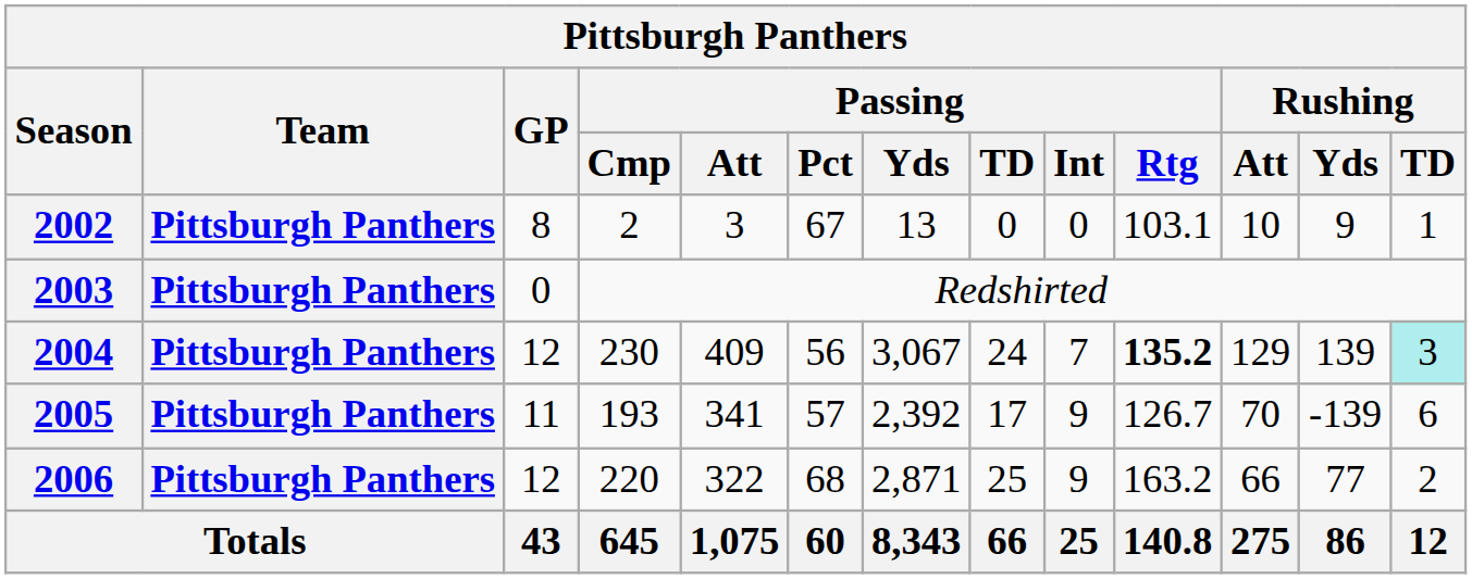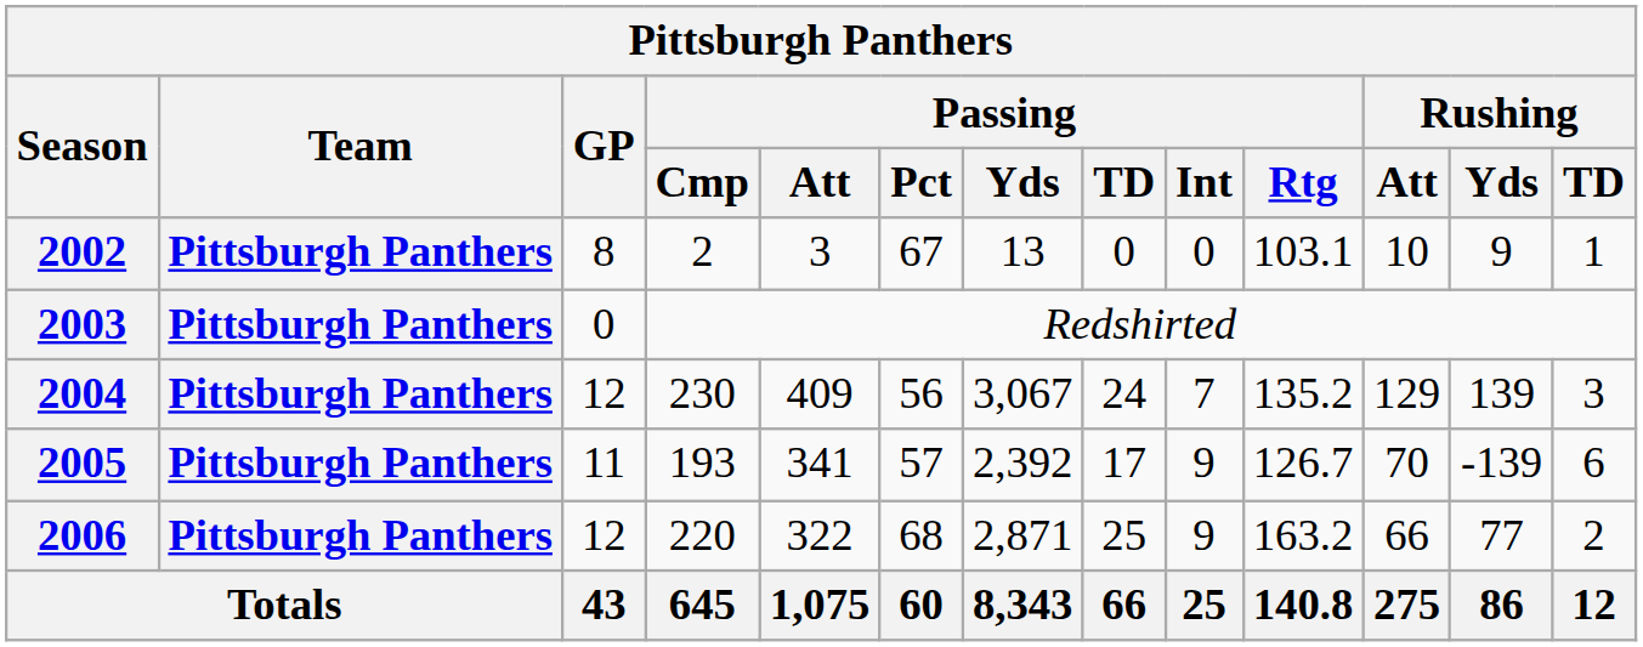2004 | Passing / Rtg: bold -> normal
2004 | Rushing / TD: paleturquoise background -> no background
